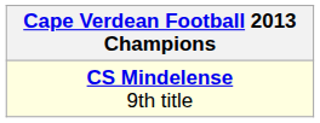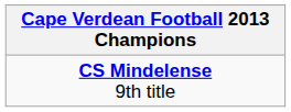row 2 | column 1: lightyellow background -> no background
